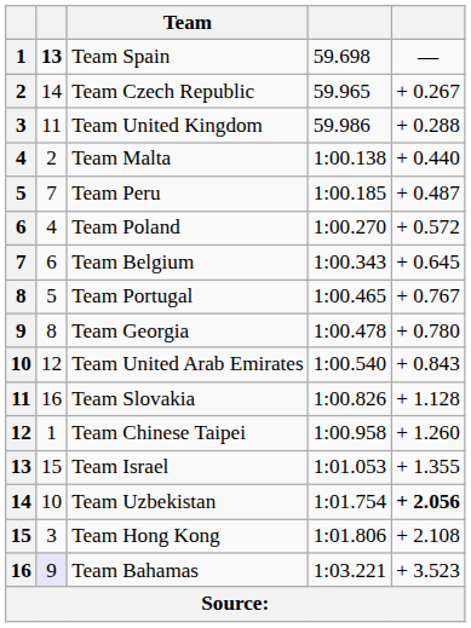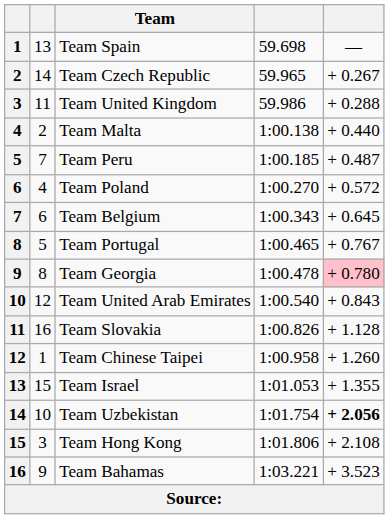Team Spain | column 2: bold -> normal
Team Georgia | column 5: no background -> pink background
Team Bahamas | column 2: lavender background -> no background
